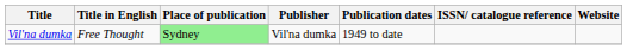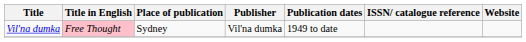row 2 | Title in English: no background -> pink background
row 2 | Place of publication: lightgreen background -> no background
